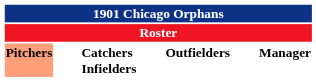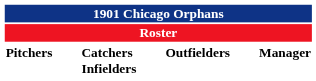Pitchers | column 1: lightsalmon background -> no background
